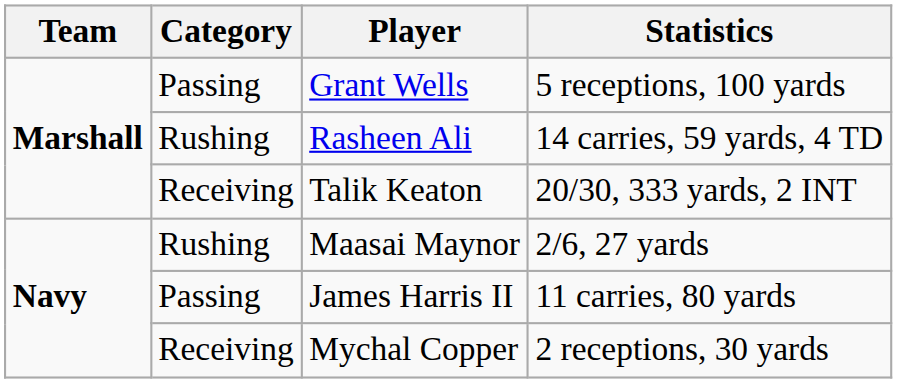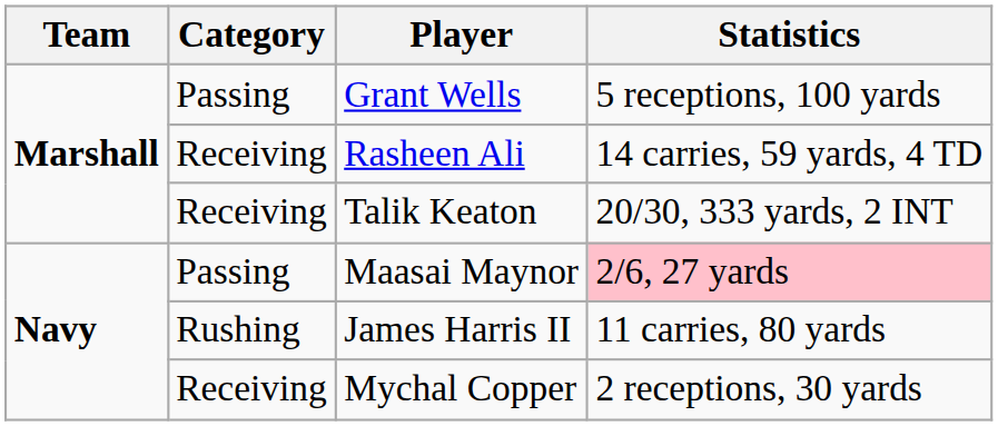Rasheen Ali | Category: Rushing -> Receiving
Maasai Maynor | Category: Rushing -> Passing
Maasai Maynor | Statistics: no background -> pink background
James Harris II | Category: Passing -> Rushing
